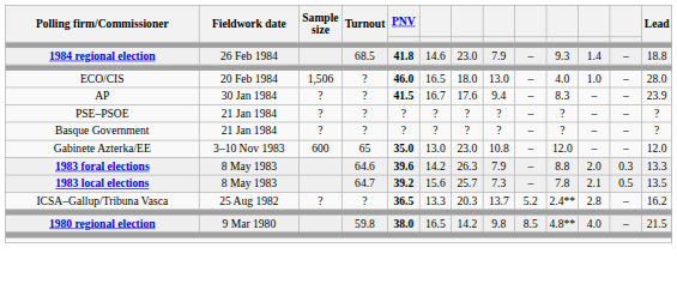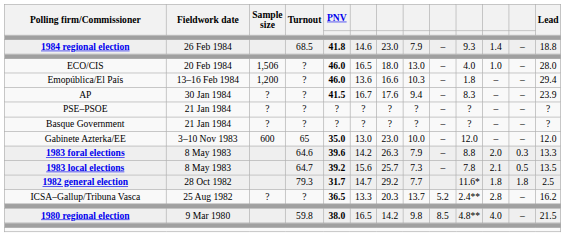+ row: Emopública/El País | 13–16 Feb 1984 | 1,200 | ? | 46.0 | 13.6 | 16.6 | 10.3 | – | 1.8 | – | – | 29.4
Gabinete Azterka/EE | column 8: 10.8 -> 10.0
+ row: 1982 general election | 28 Oct 1982 | 79.3 | 31.7 | 14.7 | 29.2 | 7.7 | 11.6* | 1.8 | 1.8 | 2.5
